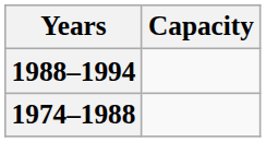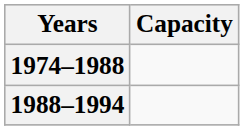rows swapped: 1974–1988 <-> 1988–1994
